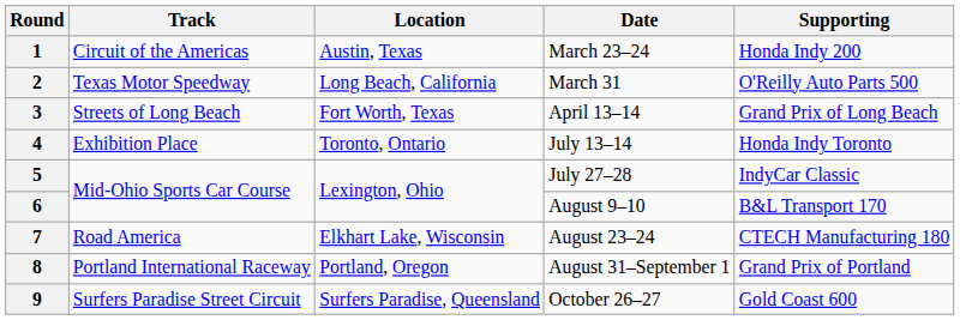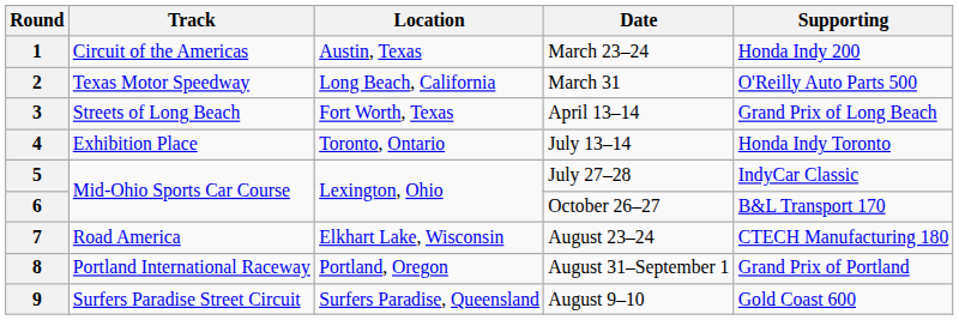6 | Date: August 9–10 -> October 26–27
9 | Date: October 26–27 -> August 9–10
